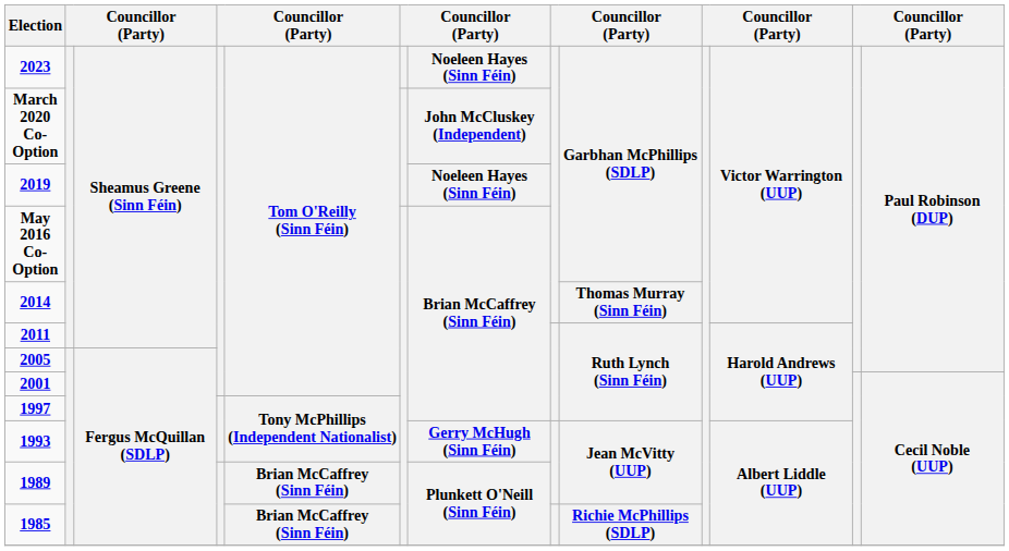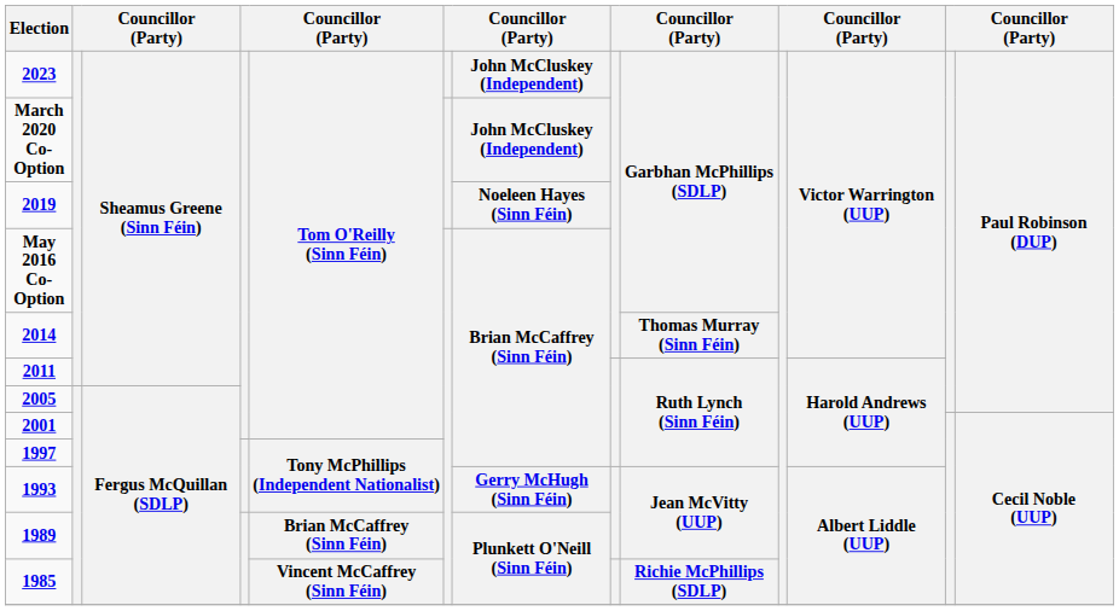2023 | column 7: Noeleen Hayes (Sinn Féin) -> John McCluskey (Independent)
1985 | column 5: Brian McCaffrey (Sinn Féin) -> Vincent McCaffrey (Sinn Féin)
